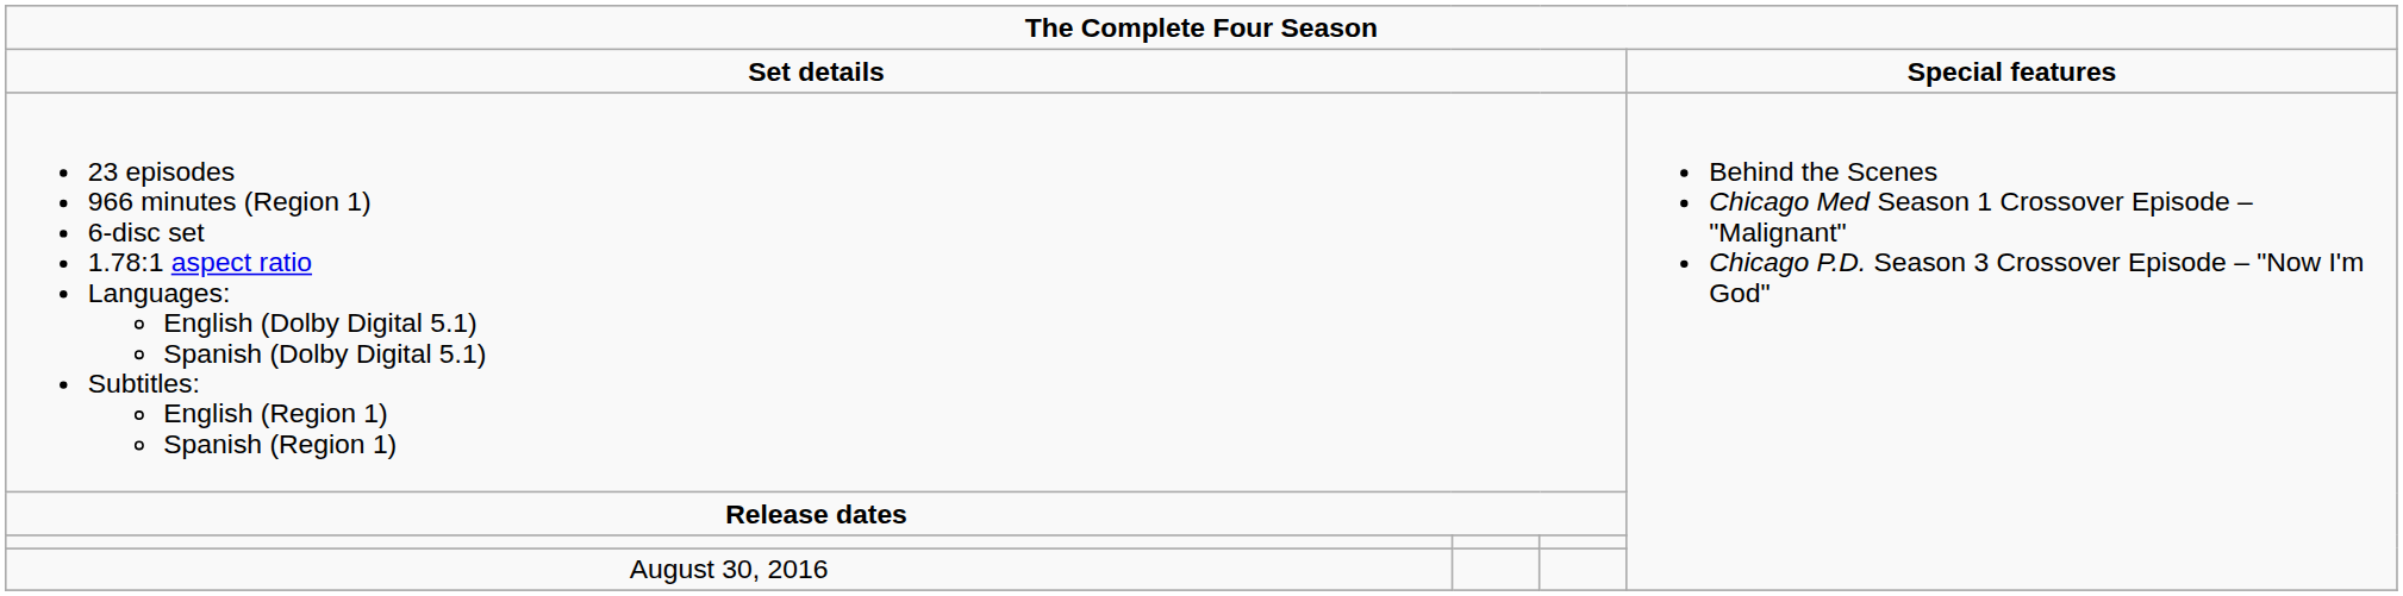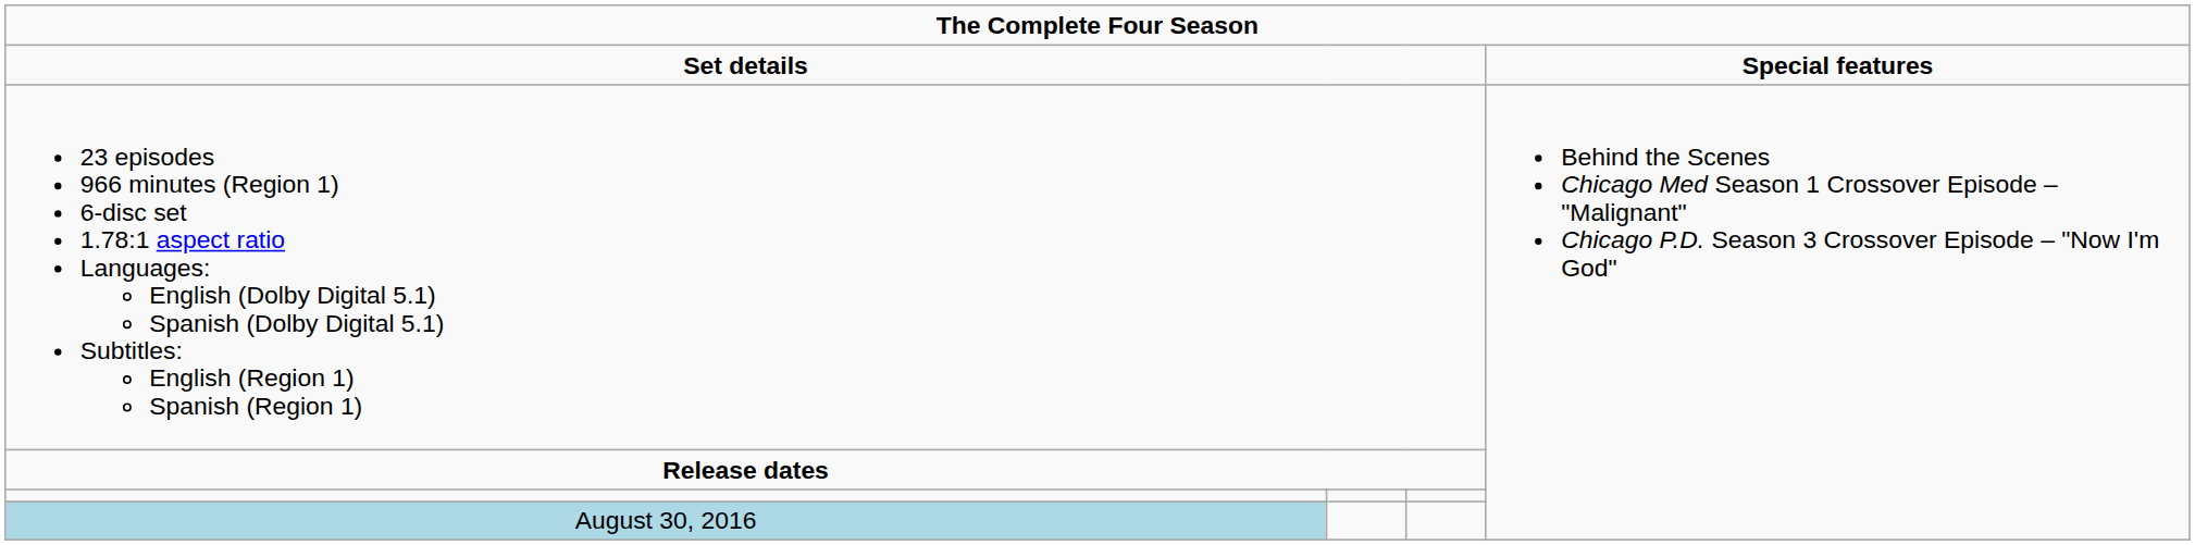August 30, 2016 | column 1: no background -> lightblue background
